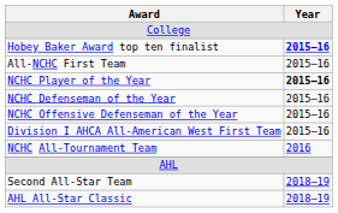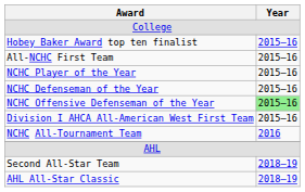Hobey Baker Award top ten finalist | Year: bold -> normal
NCHC Player of the Year | Year: bold -> normal
NCHC Offensive Defenseman of the Year | Year: no background -> lightgreen background
